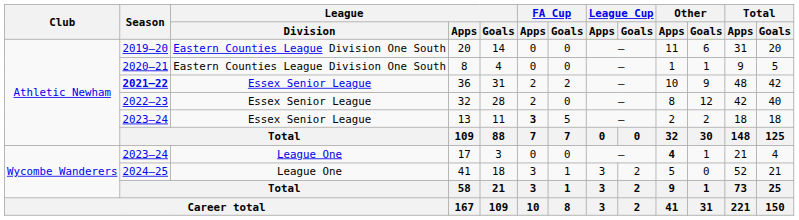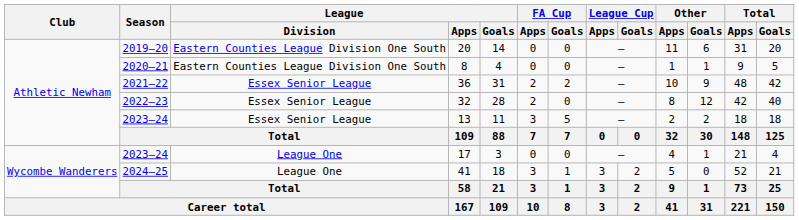36 | Season: bold -> normal
13 | FA Cup / Apps: bold -> normal
17 | Other / Apps: bold -> normal
